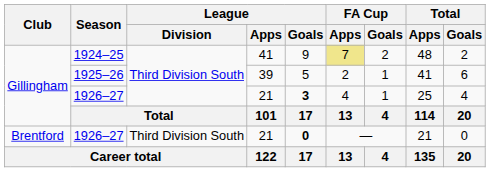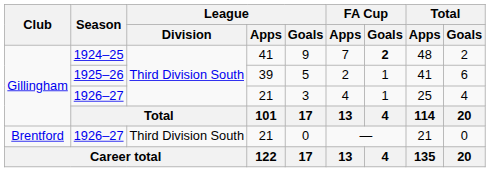1924–25 | FA Cup / Apps: khaki background -> no background
1924–25 | FA Cup / Goals: normal -> bold
Gillingham / 1926–27 | League / Goals: bold -> normal
Brentford / 1926–27 | League / Goals: bold -> normal
